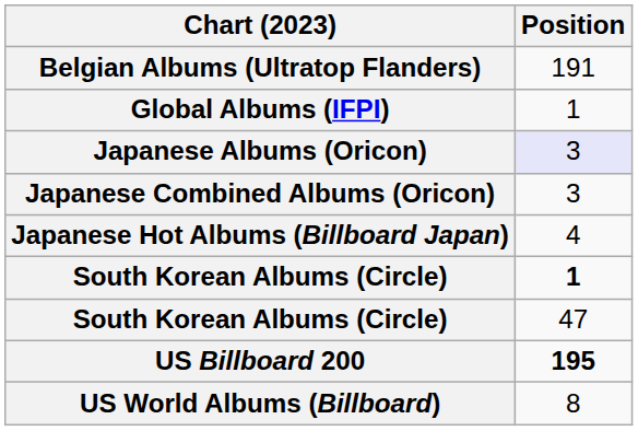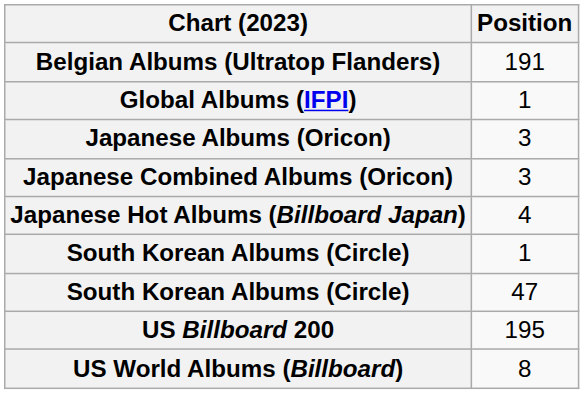row 4 | Position: lavender background -> no background
row 7 | Position: bold -> normal
row 9 | Position: bold -> normal
